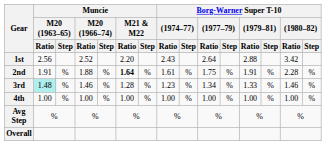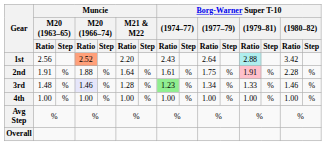1st | Muncie / M20 (1966–74) / Ratio: no background -> lightsalmon background
1st | Borg-Warner Super T-10 / (1979–81) / Ratio: no background -> paleturquoise background
2nd | Muncie / M21 & M22 / Ratio: bold -> normal
2nd | Borg-Warner Super T-10 / (1979–81) / Ratio: no background -> pink background
3rd | Muncie / M20 (1963–65) / Ratio: paleturquoise background -> no background
3rd | Muncie / M20 (1966–74) / Ratio: no background -> lavender background
3rd | Borg-Warner Super T-10 / (1974–77) / Ratio: no background -> lightgreen background
